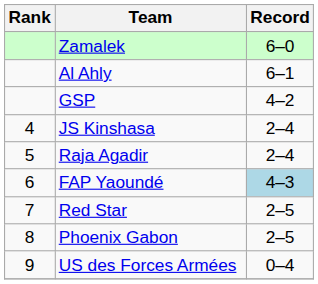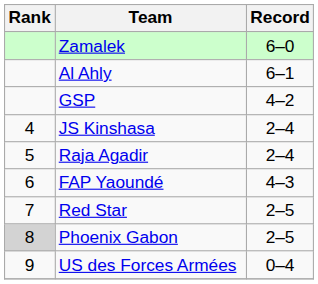FAP Yaoundé | Record: lightblue background -> no background
Phoenix Gabon | Rank: no background -> lightgrey background
